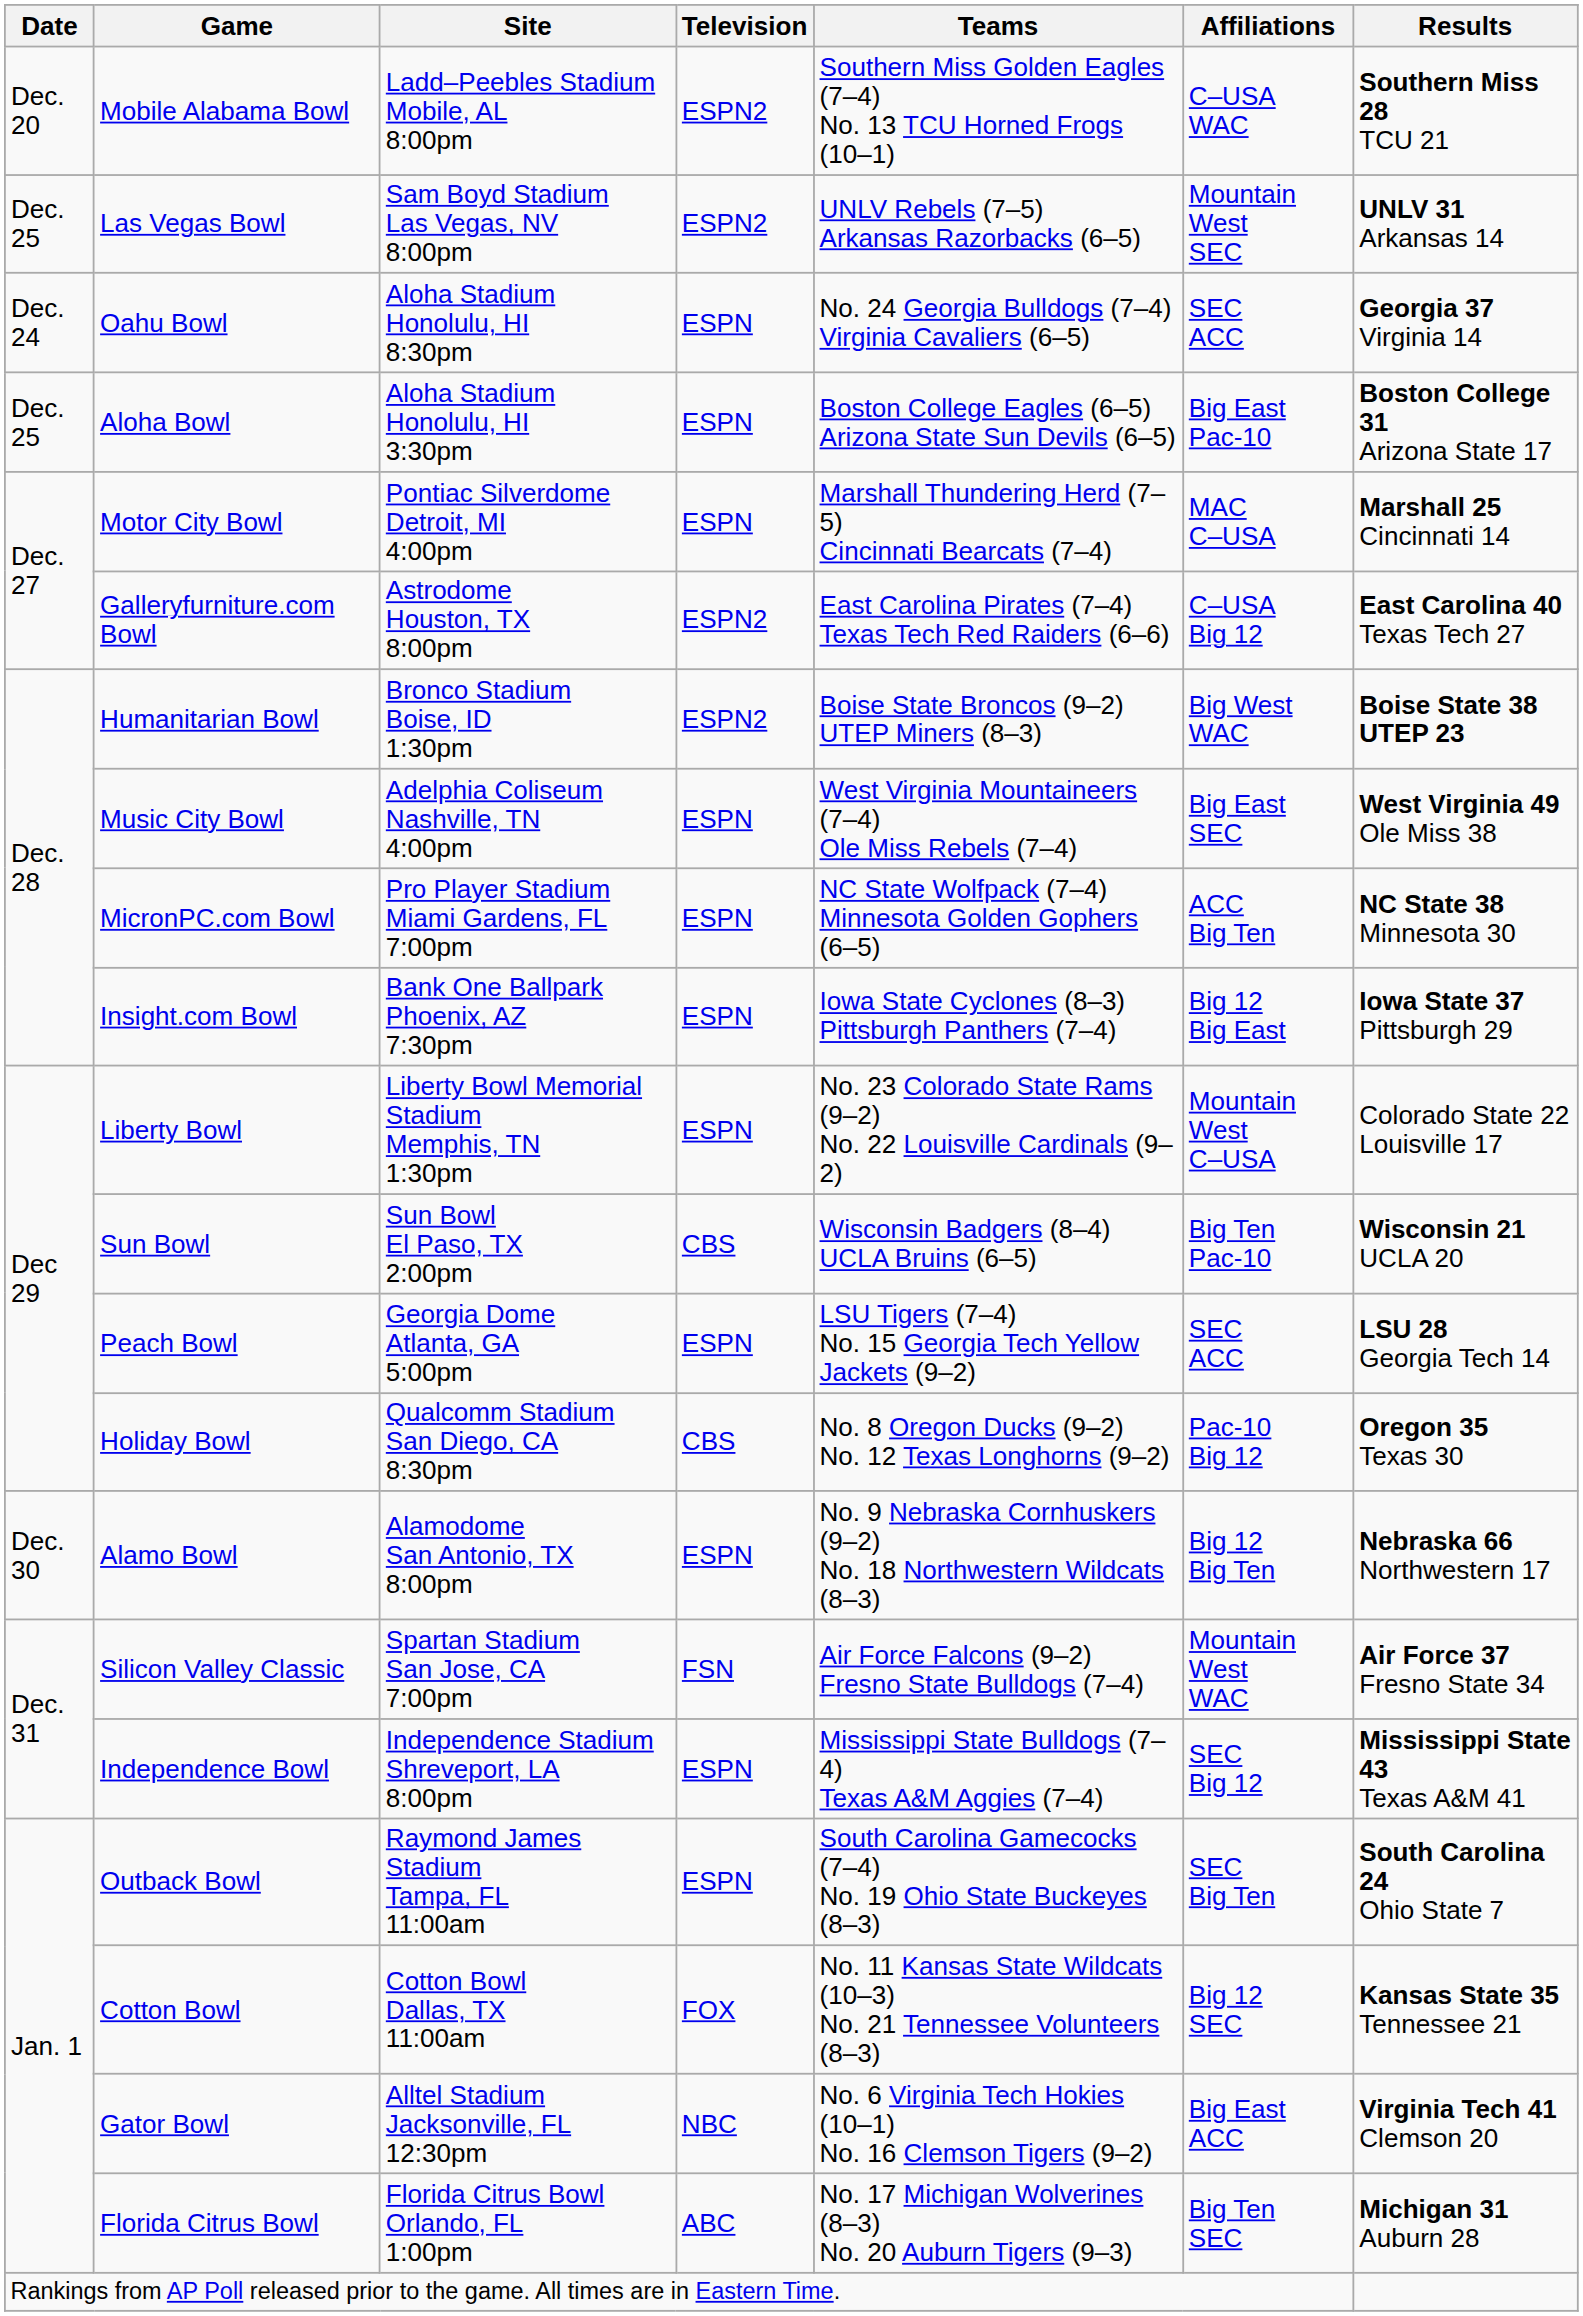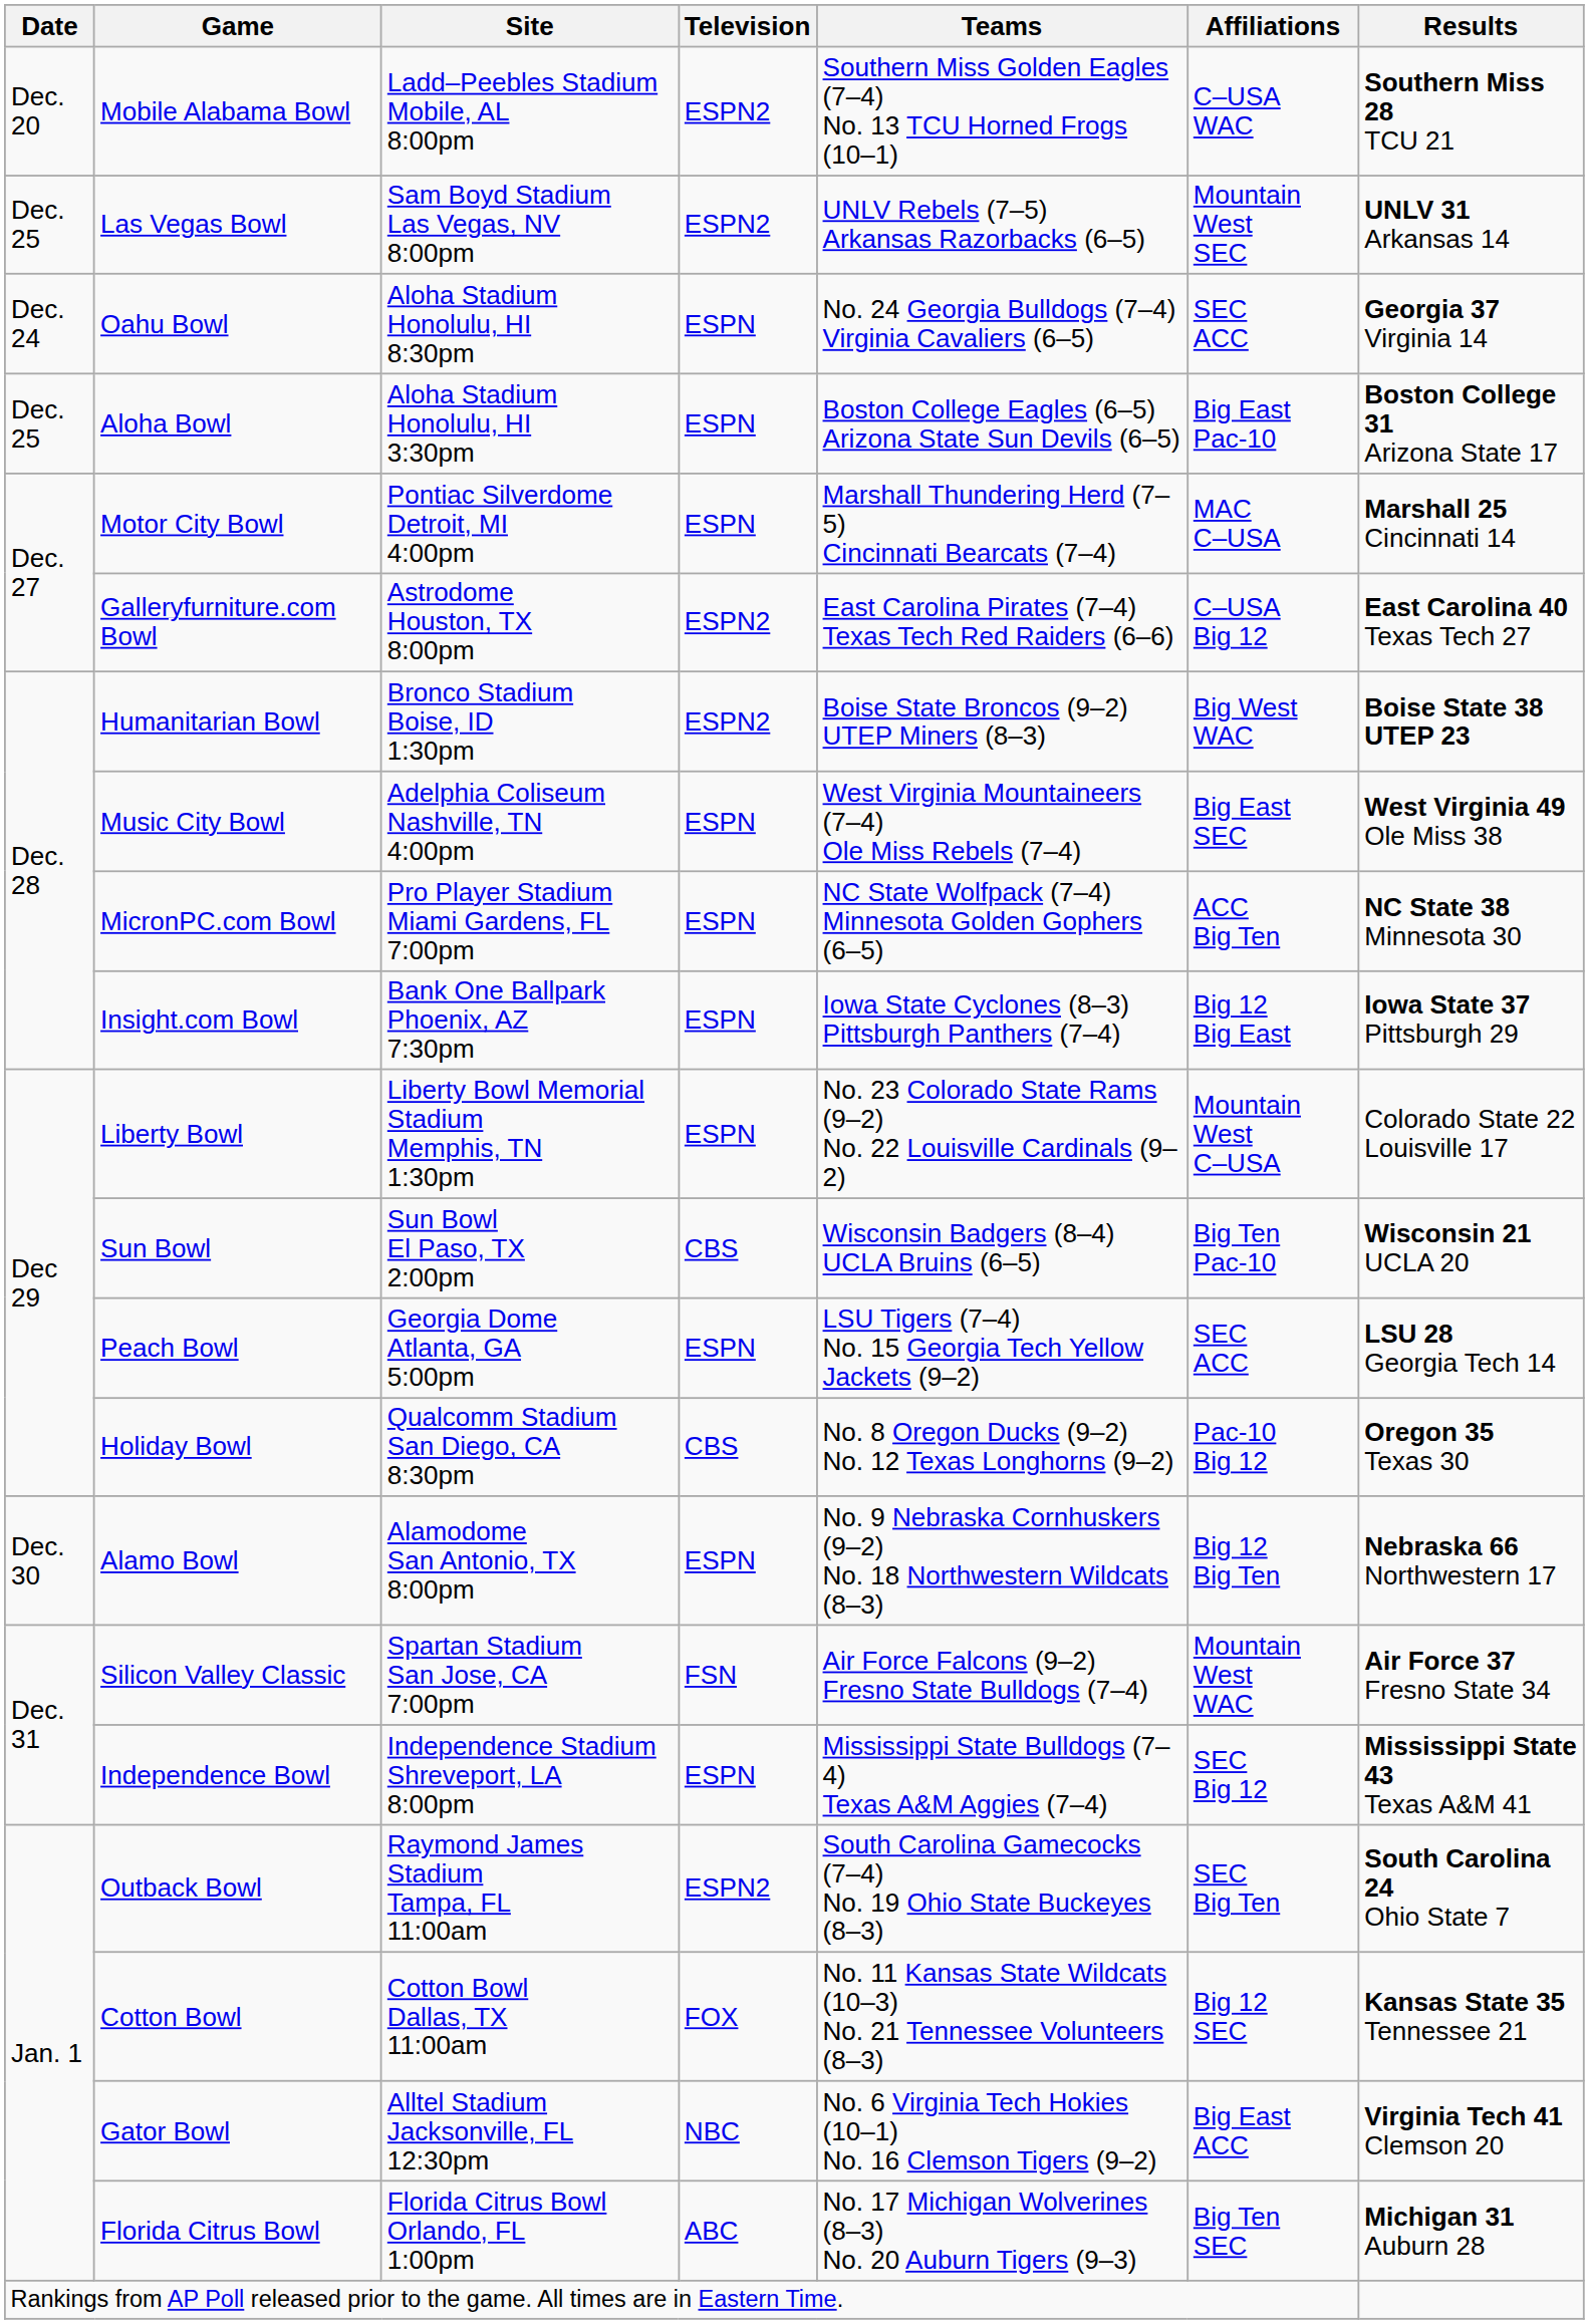Outback Bowl | Television: ESPN -> ESPN2
